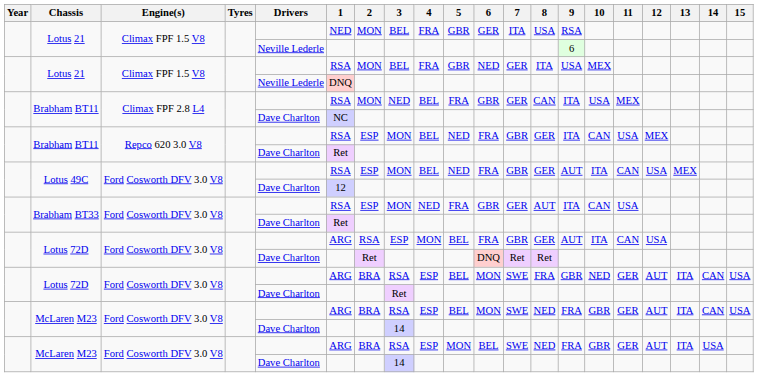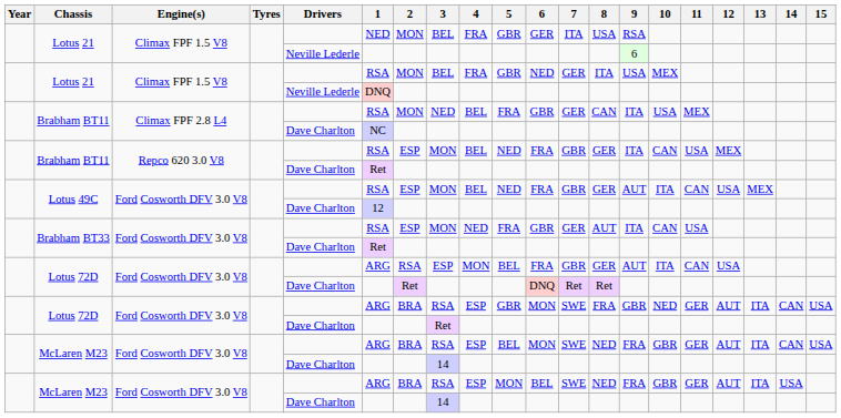row 16 | 5: BEL -> GBR
